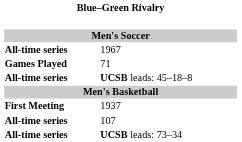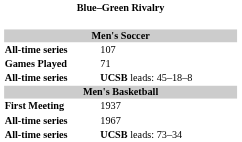row 3 | column 2: 1967 -> 107
row 8 | column 2: 107 -> 1967
